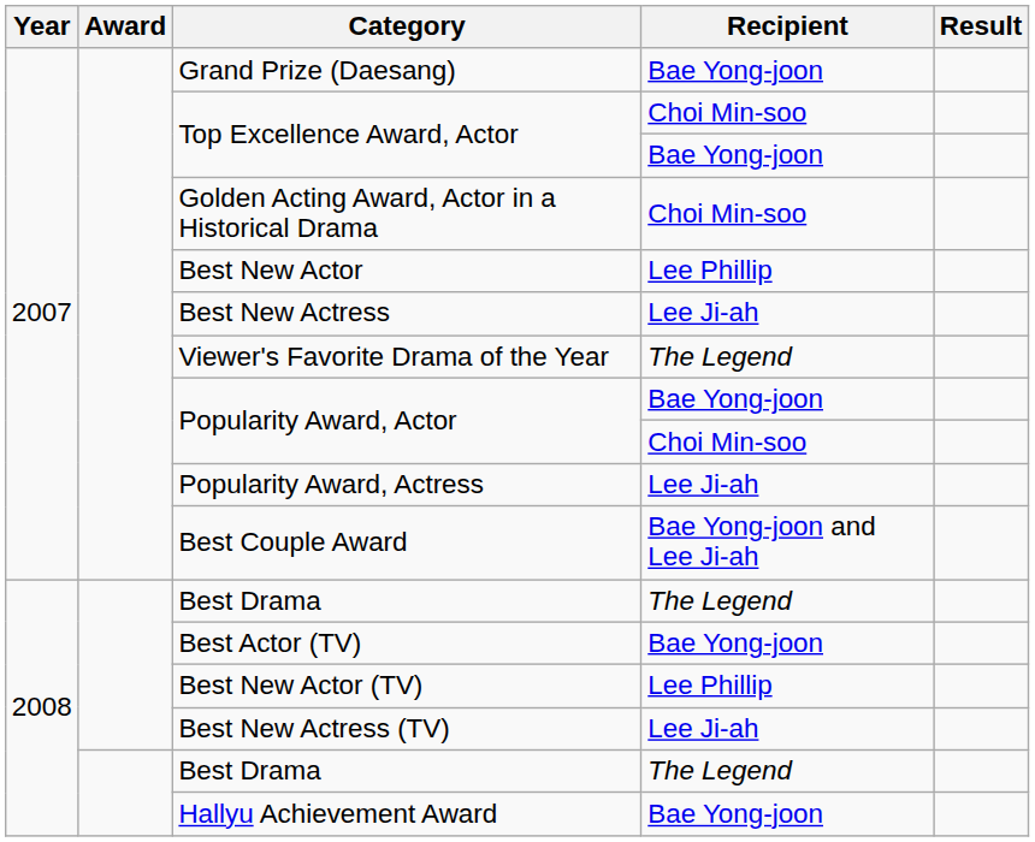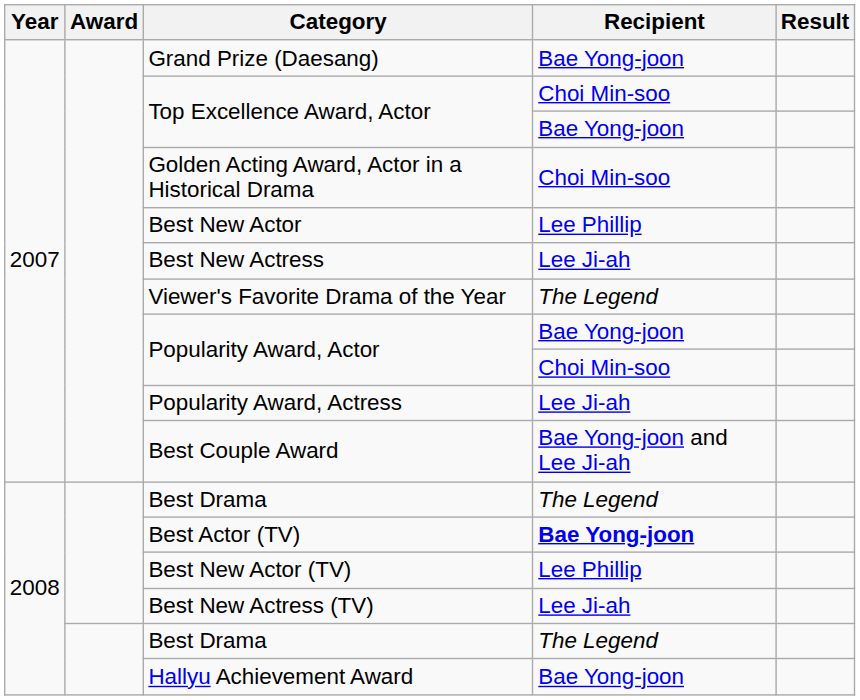Best Actor (TV) | Recipient: normal -> bold
